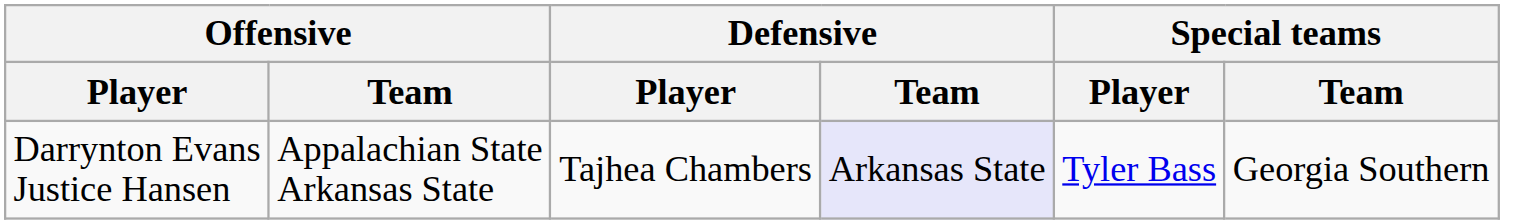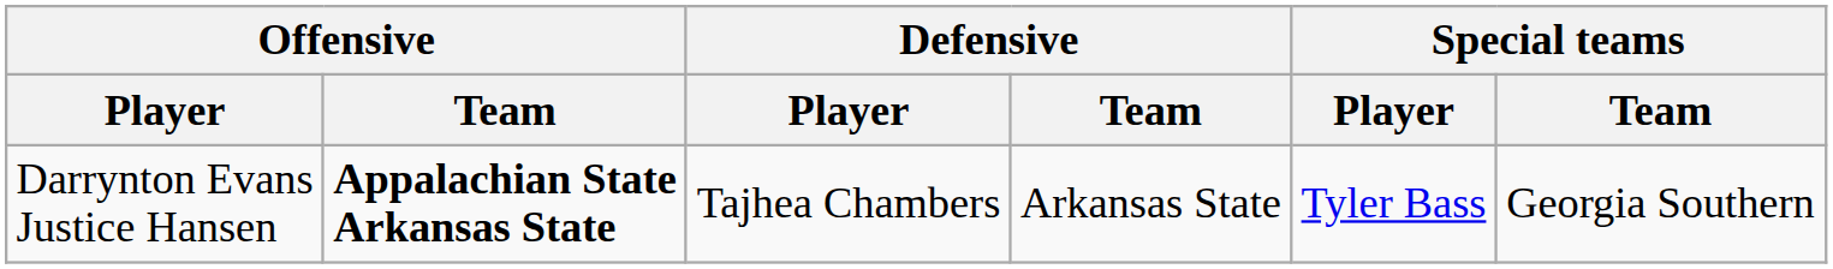Darrynton Evans Justice Hansen | Offensive / Team: normal -> bold
Darrynton Evans Justice Hansen | Defensive / Team: lavender background -> no background
